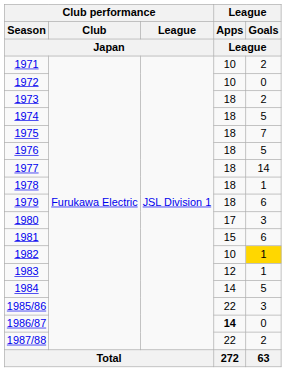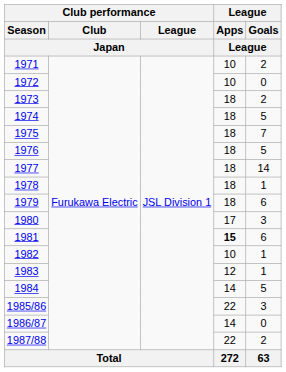1981 | League / Apps / League: normal -> bold
1982 | League / Goals / League: gold background -> no background
1986/87 | League / Apps / League: bold -> normal
